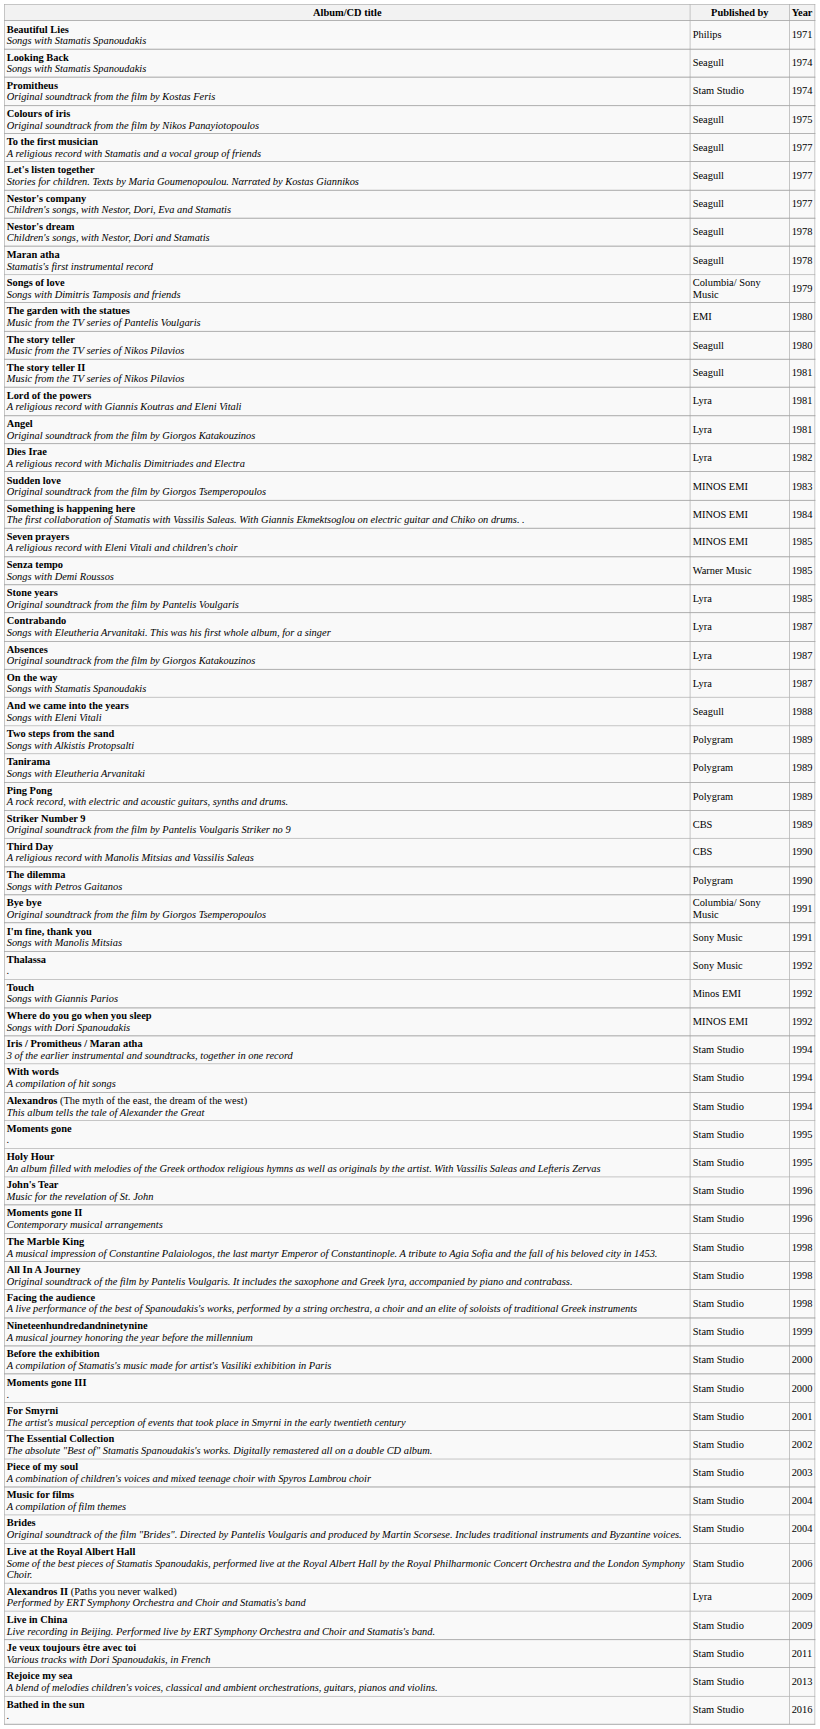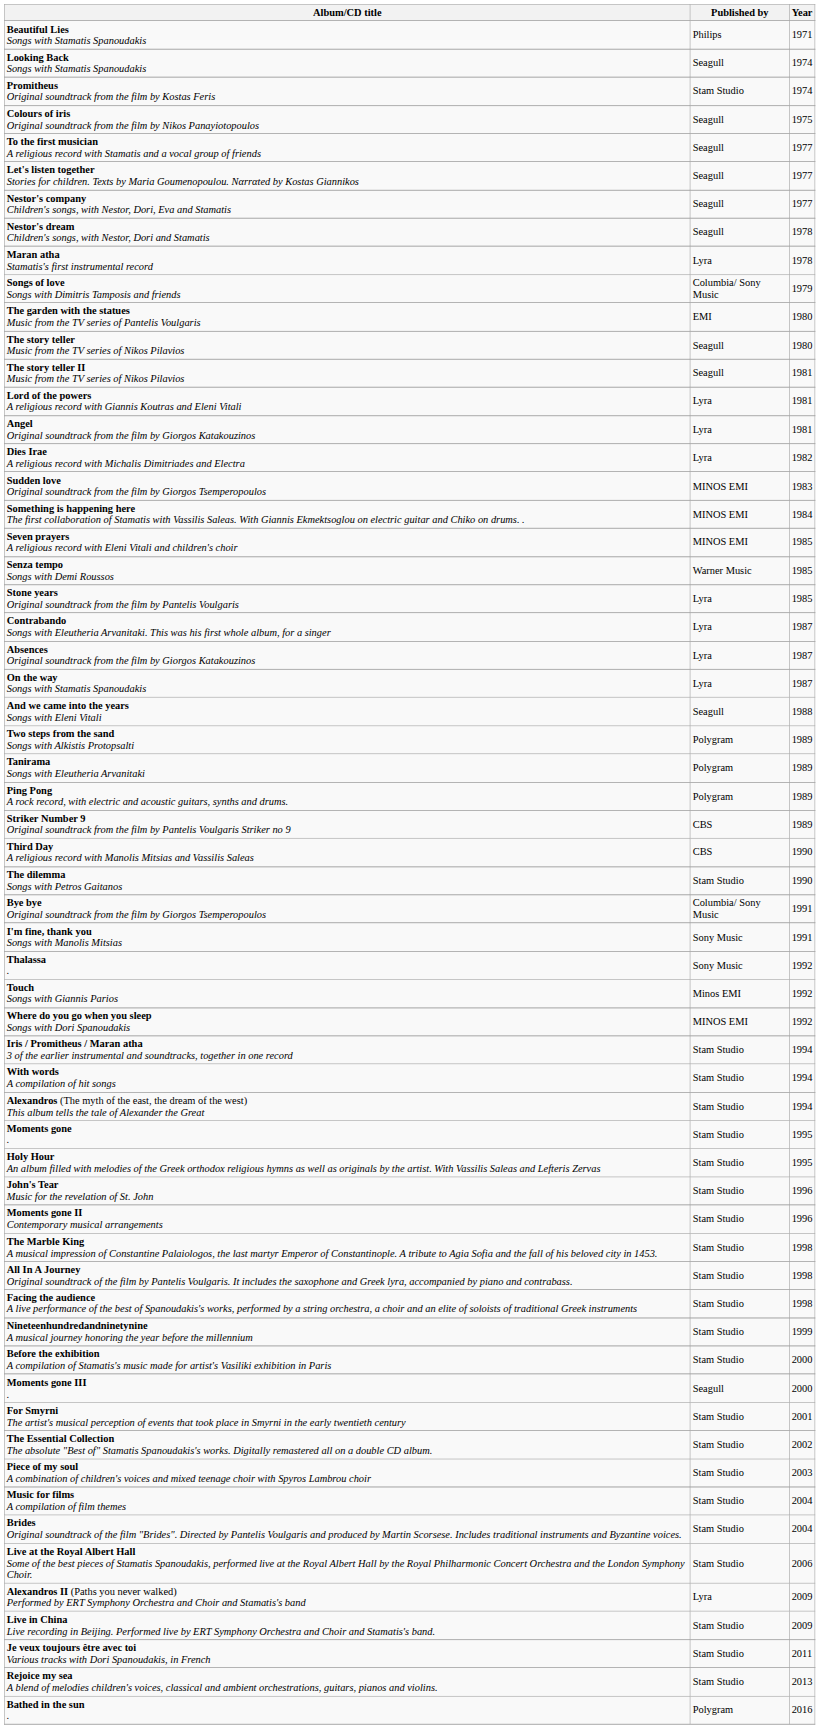Maran atha Stamatis's first instrumental record | Published by: Seagull -> Lyra
The dilemma Songs with Petros Gaitanos | Published by: Polygram -> Stam Studio
Moments gone III . | Published by: Stam Studio -> Seagull
Bathed in the sun . | Published by: Stam Studio -> Polygram
